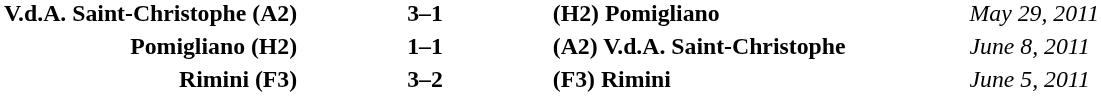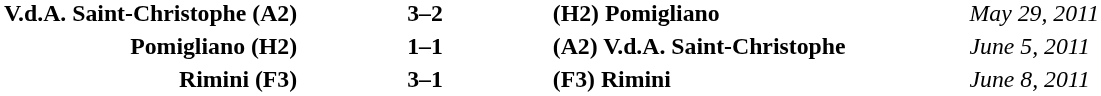V.d.A. Saint-Christophe (A2) | column 2: 3–1 -> 3–2
Pomigliano (H2) | column 4: June 8, 2011 -> June 5, 2011
Rimini (F3) | column 2: 3–2 -> 3–1
Rimini (F3) | column 4: June 5, 2011 -> June 8, 2011
